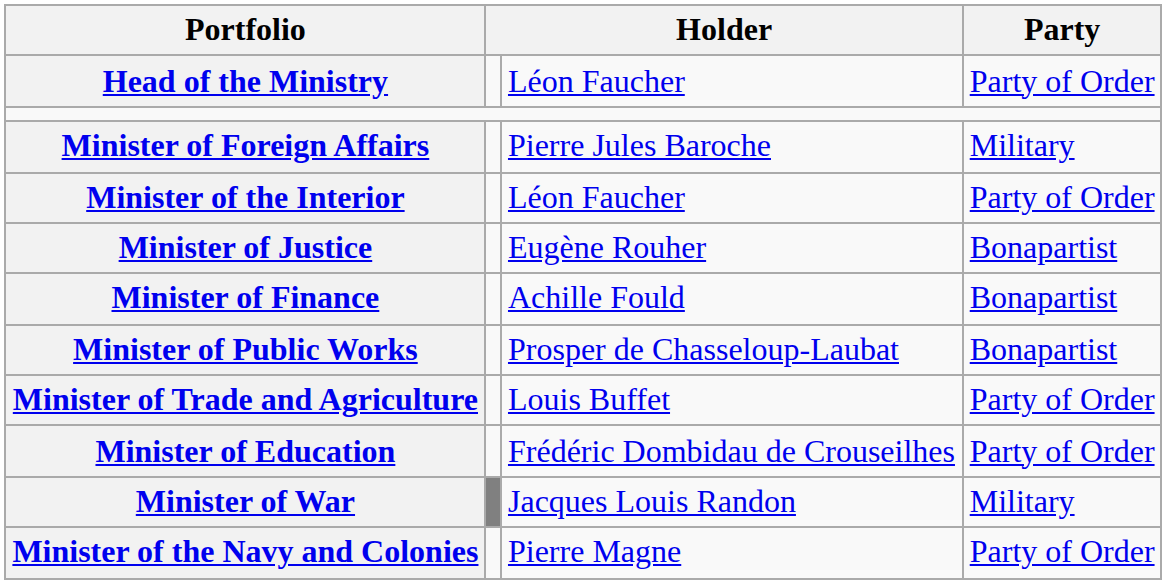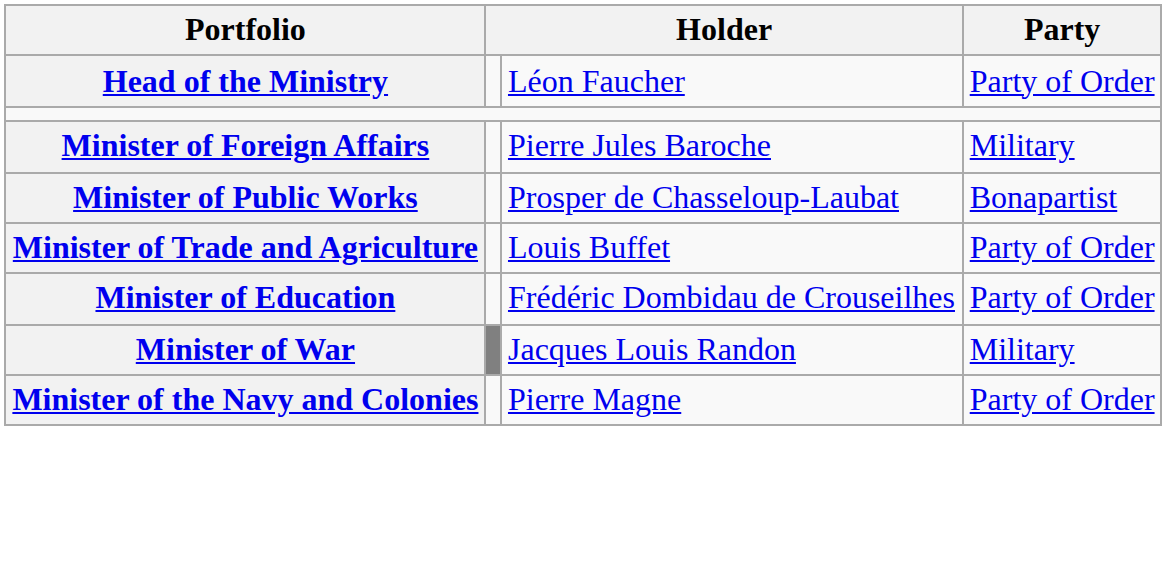- row: Minister of the Interior | Léon Faucher | Party of Order
- row: Minister of Justice | Eugène Rouher | Bonapartist
- row: Minister of Finance | Achille Fould | Bonapartist
